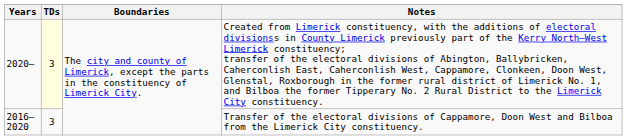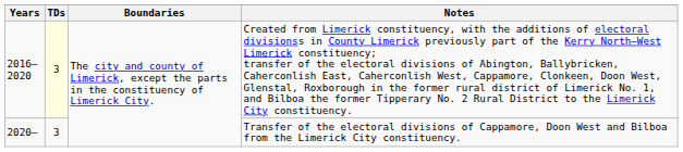row 2 | Years: 2020– -> 2016–2020
row 3 | Years: 2016–2020 -> 2020–
